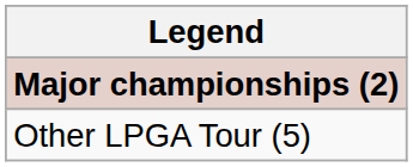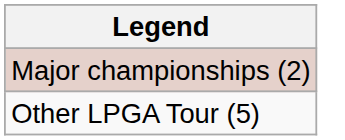row 2 | column 1: bold -> normal
